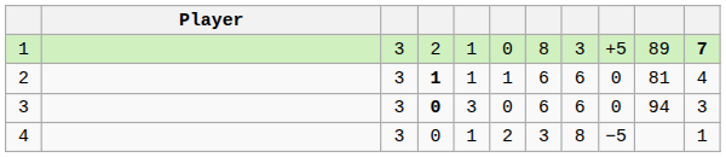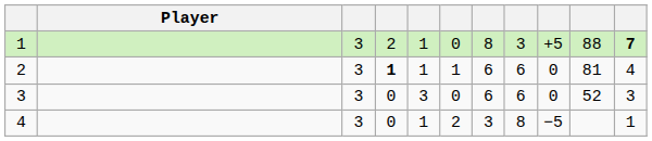row 2 | column 10: 89 -> 88
row 4 | column 4: bold -> normal
row 4 | column 10: 94 -> 52
